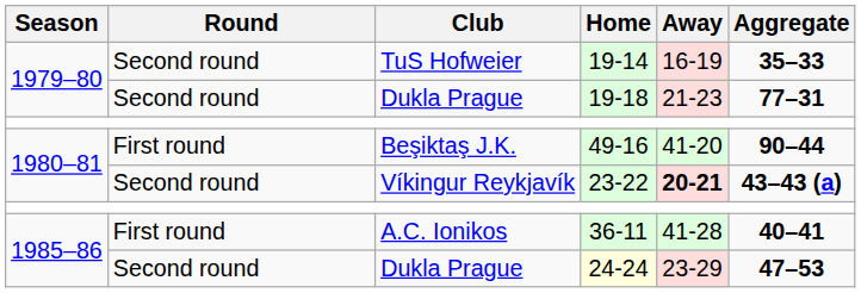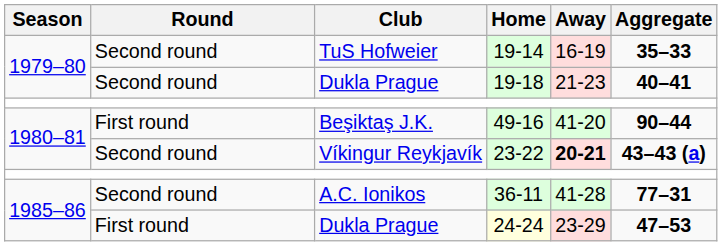19-18 | Aggregate: 77–31 -> 40–41
36-11 | Round: First round -> Second round
36-11 | Aggregate: 40–41 -> 77–31
24-24 | Round: Second round -> First round
